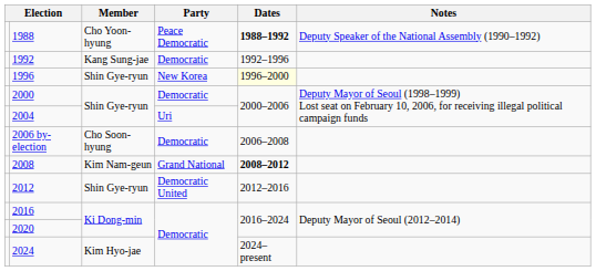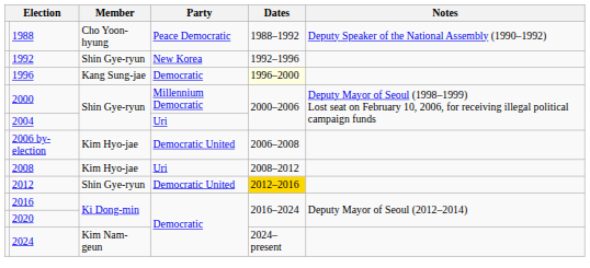1988 | Dates: bold -> normal
1992 | Member: Kang Sung-jae -> Shin Gye-ryun
1992 | Party: Democratic -> New Korea
1996 | Member: Shin Gye-ryun -> Kang Sung-jae
1996 | Party: New Korea -> Democratic
2000 | Party: Democratic -> Millennium Democratic
2006 by-election | Member: Cho Soon-hyung -> Kim Hyo-jae
2006 by-election | Party: Democratic -> Democratic United
2008 | Member: Kim Nam-geun -> Kim Hyo-jae
2008 | Party: Grand National -> Uri
2008 | Dates: bold -> normal
2012 | Dates: no background -> gold background
2024 | Member: Kim Hyo-jae -> Kim Nam-geun
